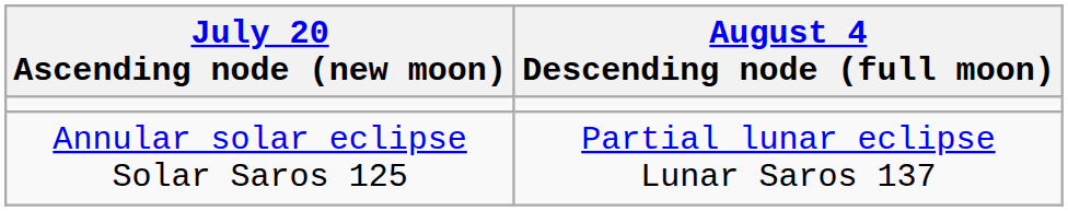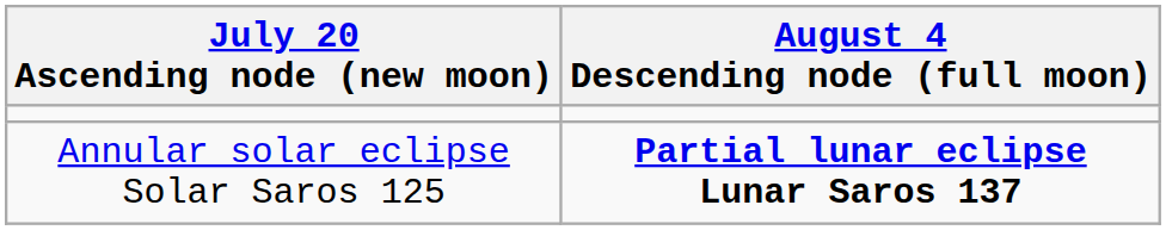Annular solar eclipse Solar Saros 125 | August 4 Descending node (full moon): normal -> bold
